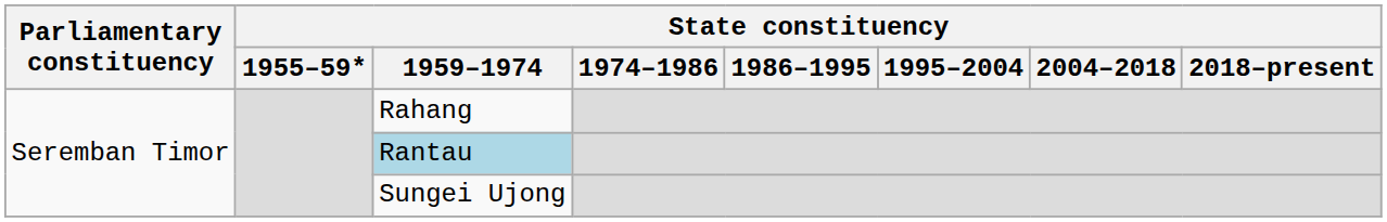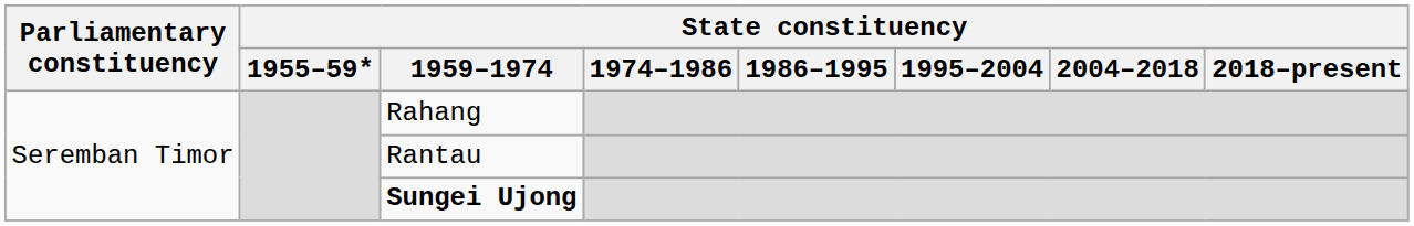Rantau | State constituency / 1959–1974: lightblue background -> no background
Sungei Ujong | State constituency / 1959–1974: normal -> bold
